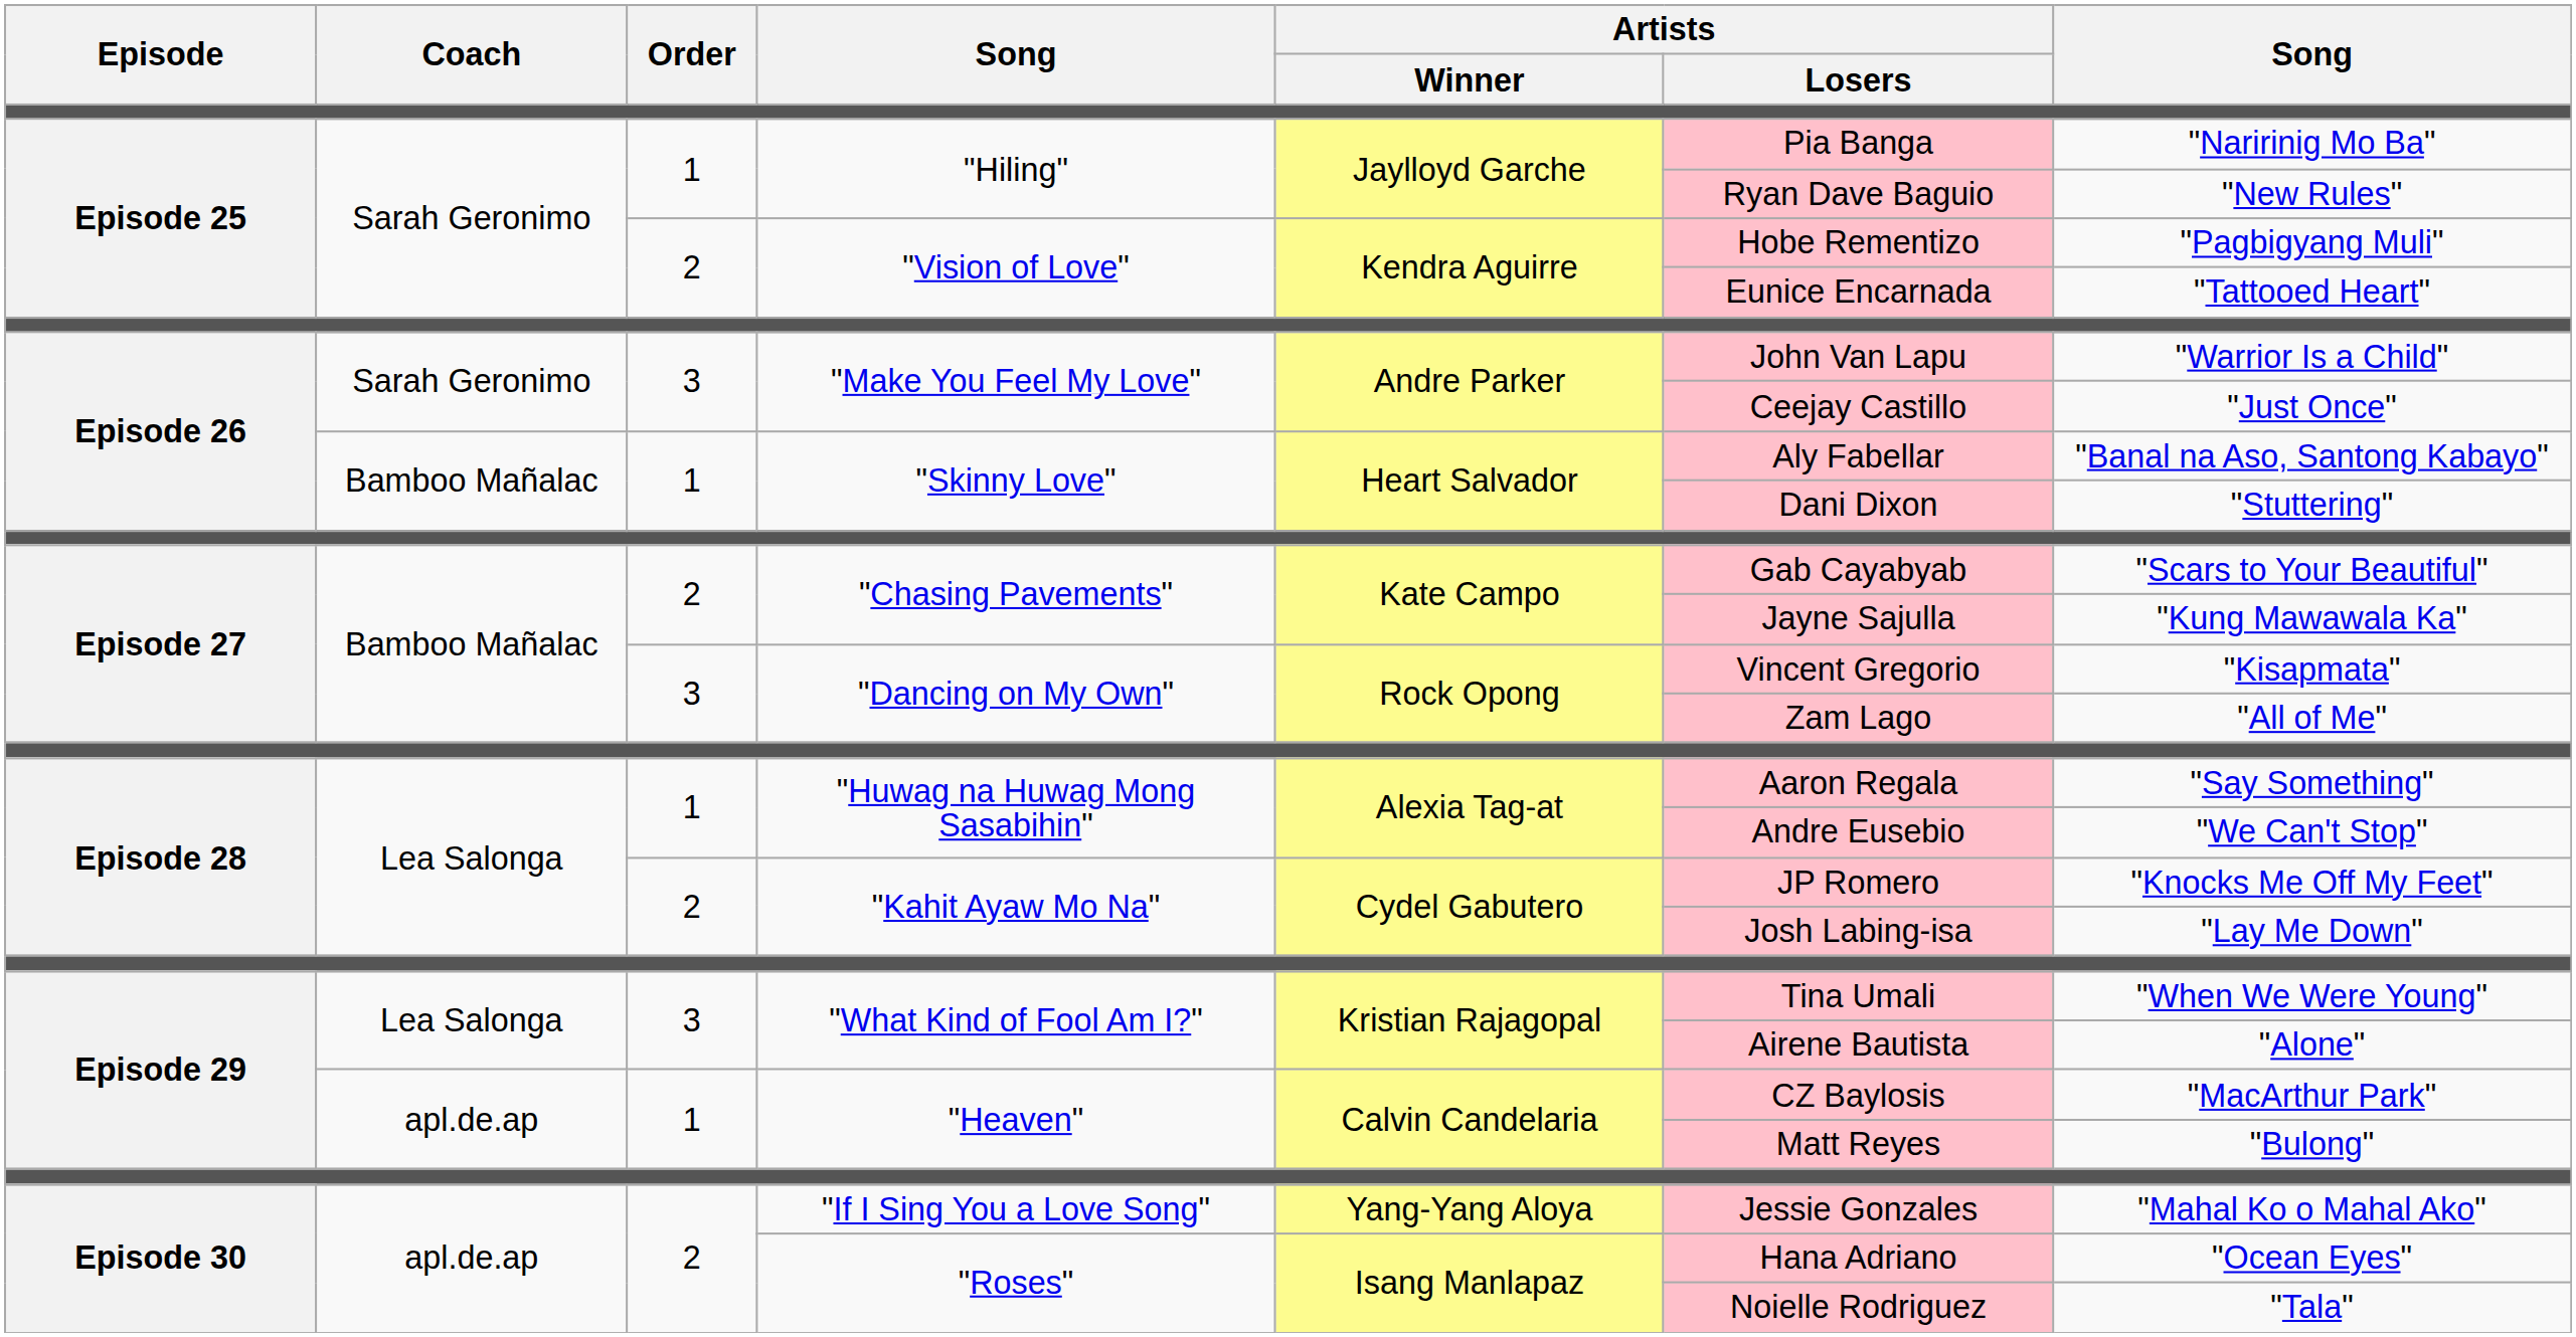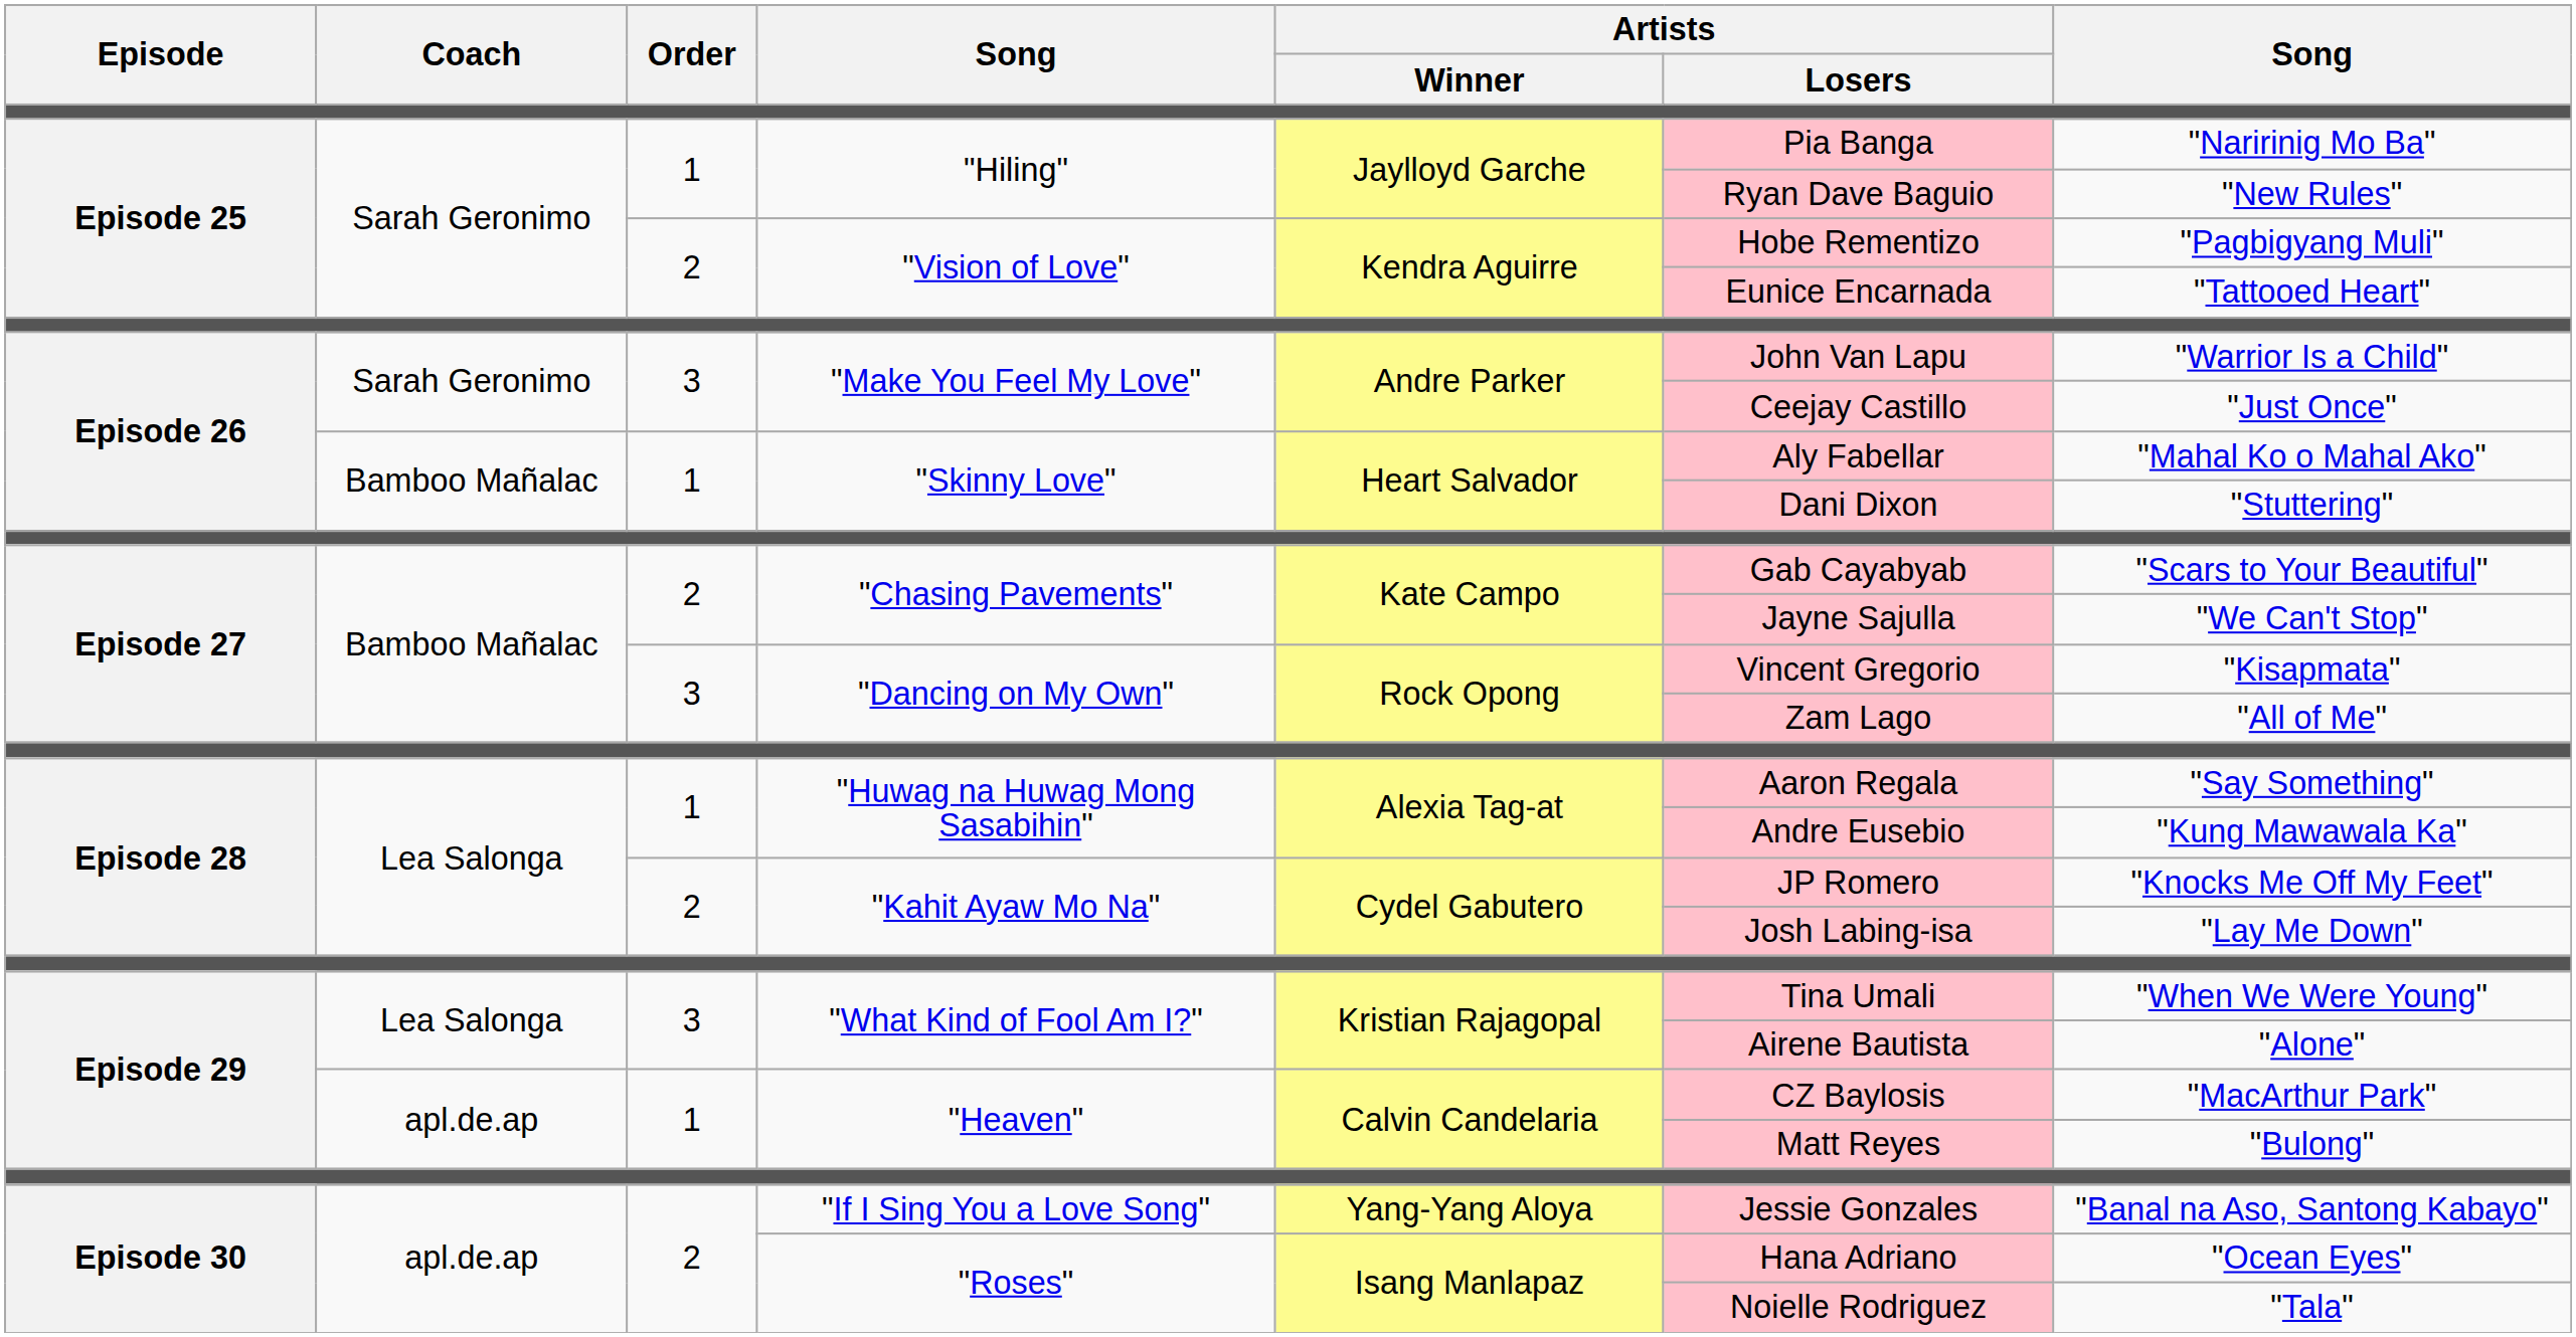row 11 | column 7: "Banal na Aso, Santong Kabayo" -> "Mahal Ko o Mahal Ako"
row 15 | column 7: "Kung Mawawala Ka" -> "We Can't Stop"
row 20 | column 7: "We Can't Stop" -> "Kung Mawawala Ka"
row 29 | column 7: "Mahal Ko o Mahal Ako" -> "Banal na Aso, Santong Kabayo"
